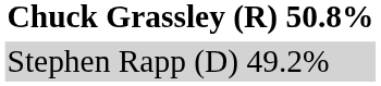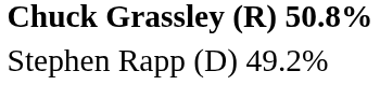row 2 | column 1: lightgrey background -> no background
